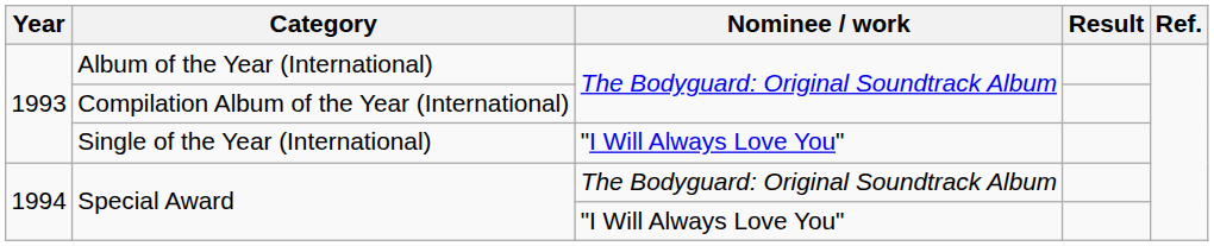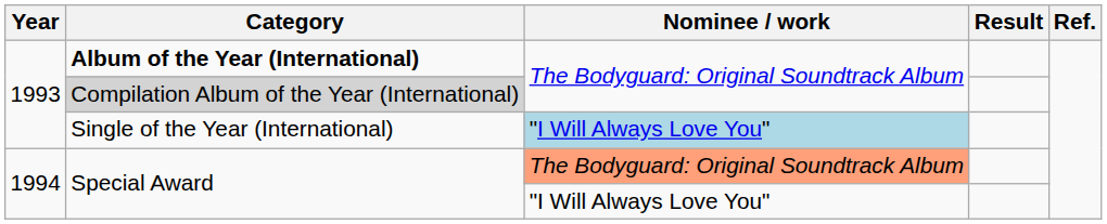Album of the Year (International) | Category: normal -> bold
Compilation Album of the Year (International) | Category: no background -> lightgrey background
Single of the Year (International) | Nominee / work: no background -> lightblue background
Special Award / The Bodyguard: Original Soundtrack Album | Nominee / work: no background -> lightsalmon background
